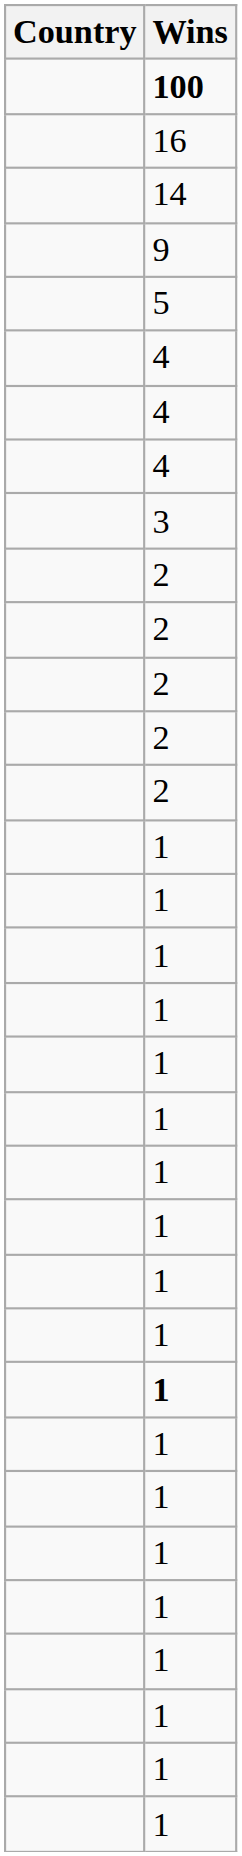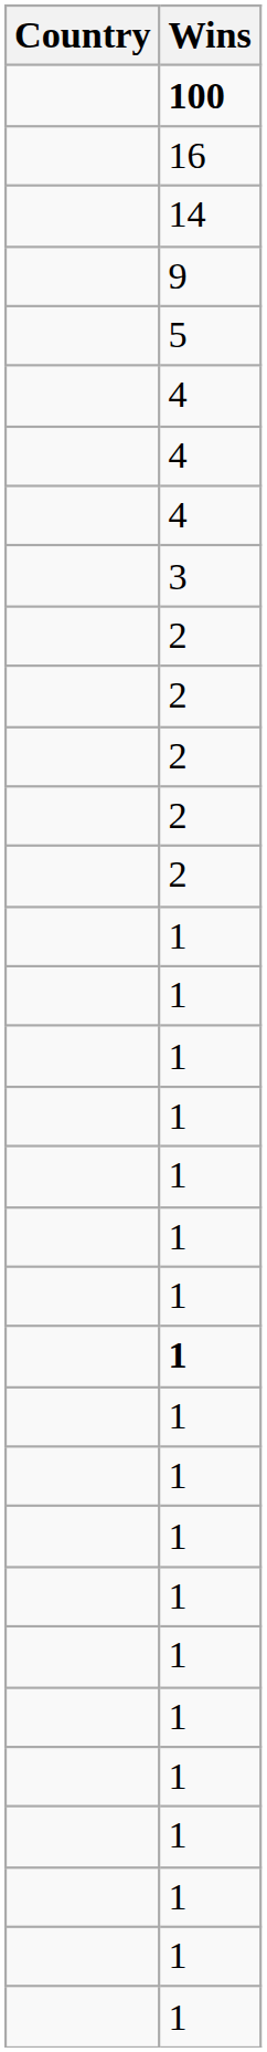row 23 | Wins: normal -> bold
row 26 | Wins: bold -> normal
